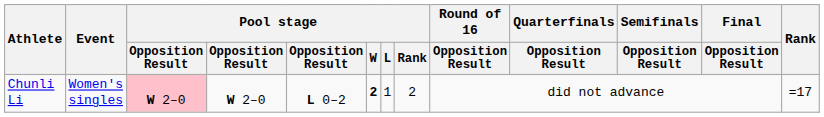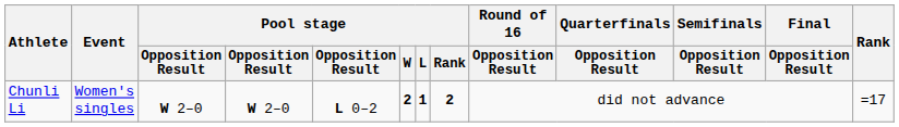Chunli Li | column 3: pink background -> no background
Chunli Li | Pool stage / L: normal -> bold
Chunli Li | Pool stage / Rank: normal -> bold
